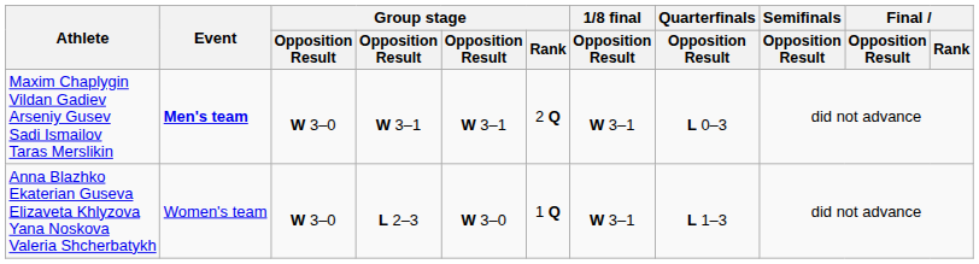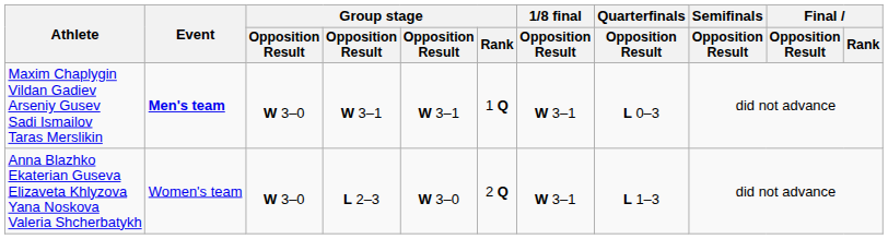row 3 | Group stage / Rank: 2 Q -> 1 Q
row 4 | Group stage / Rank: 1 Q -> 2 Q
